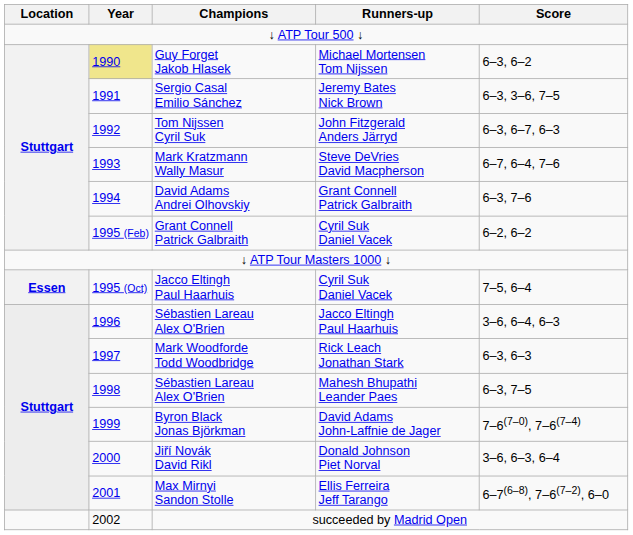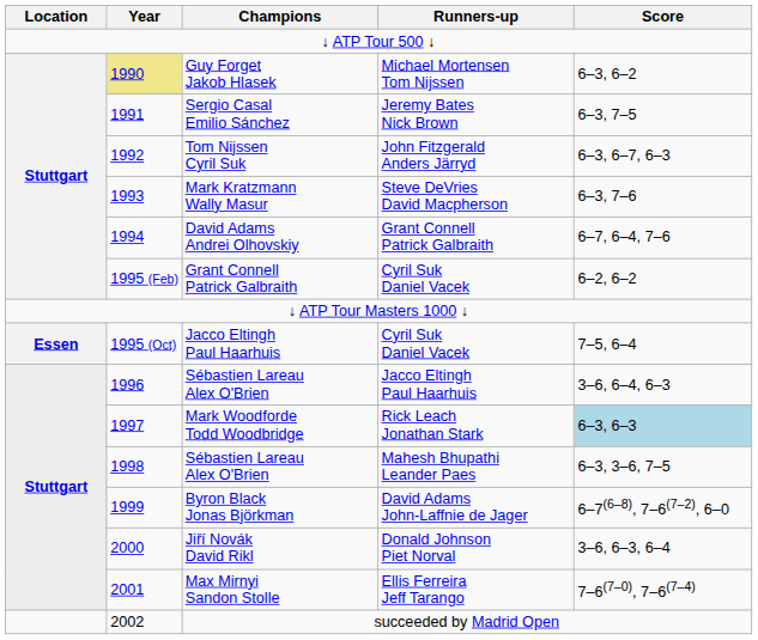Sergio Casal Emilio Sánchez | Score: 6–3, 3–6, 7–5 -> 6–3, 7–5
Mark Kratzmann Wally Masur | Score: 6–7, 6–4, 7–6 -> 6–3, 7–6
David Adams Andrei Olhovskiy | Score: 6–3, 7–6 -> 6–7, 6–4, 7–6
Mark Woodforde Todd Woodbridge | Score: no background -> lightblue background
Sébastien Lareau Alex O'Brien / Mahesh Bhupathi Leander Paes | Score: 6–3, 7–5 -> 6–3, 3–6, 7–5
Byron Black Jonas Björkman | Score: 7–6(7–0), 7–6(7–4) -> 6–7(6–8), 7–6(7–2), 6–0
Max Mirnyi Sandon Stolle | Score: 6–7(6–8), 7–6(7–2), 6–0 -> 7–6(7–0), 7–6(7–4)
